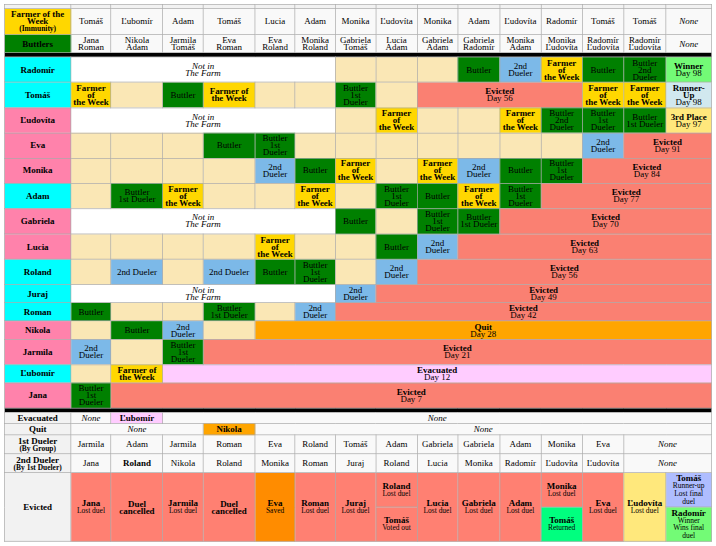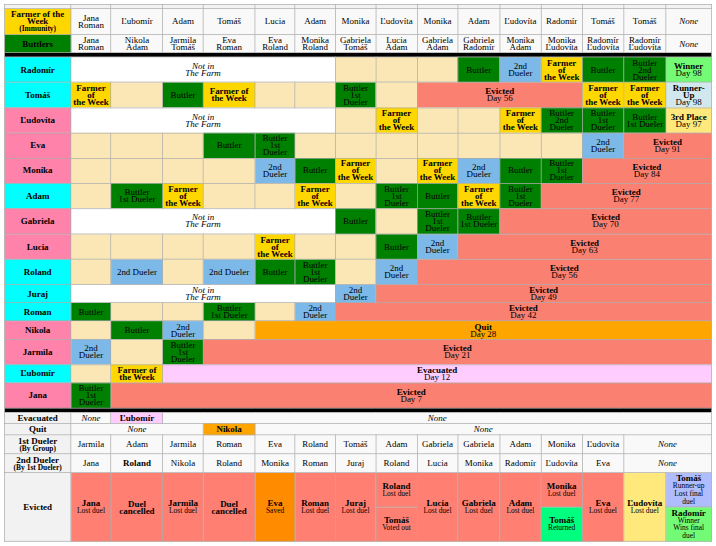Farmer of the Week (Immunity) | column 2: Tomáš -> Jana Roman
1st Dueler (By Group) | column 14: Eva -> Ľudovíta
2nd Dueler (By 1st Dueler) | column 14: Ľudovíta -> Eva
